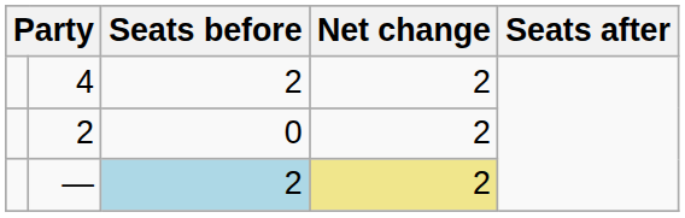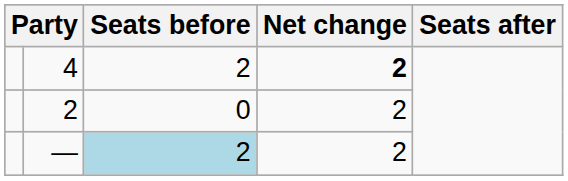4 | Net change: normal -> bold
— | Net change: khaki background -> no background
